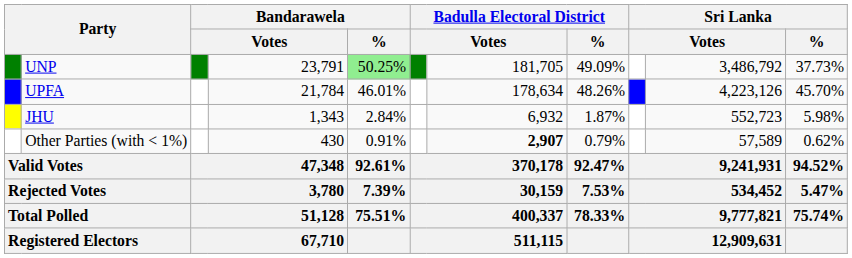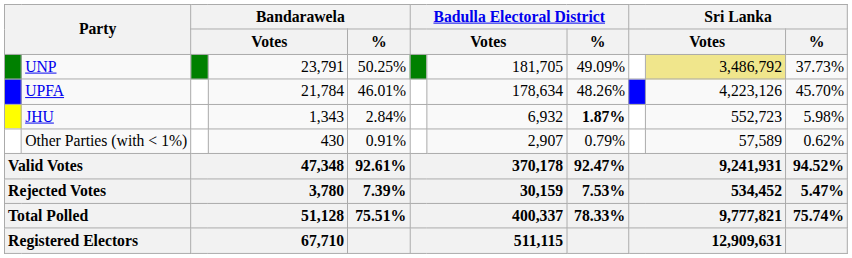UNP | Bandarawela / %: lightgreen background -> no background
UNP | column 10: no background -> khaki background
JHU | Badulla Electoral District / %: normal -> bold
Other Parties (with < 1%) | column 7: bold -> normal
